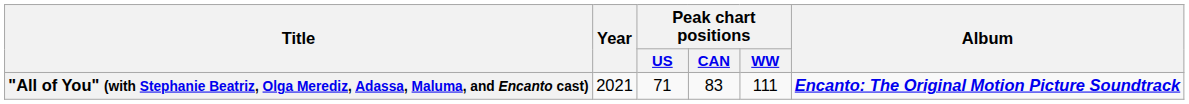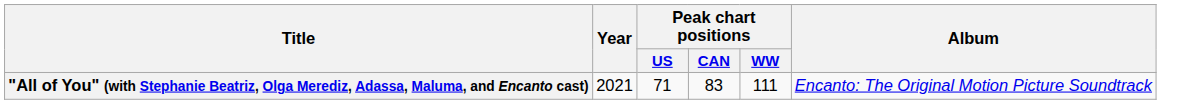row 3 | Album: bold -> normal
